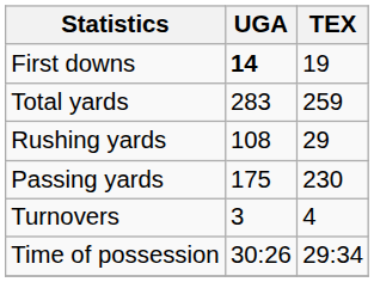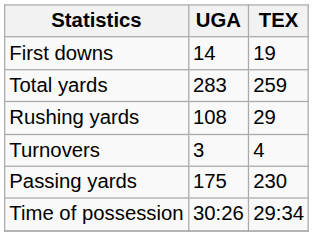First downs | UGA: bold -> normal
rows swapped: Passing yards <-> Turnovers
